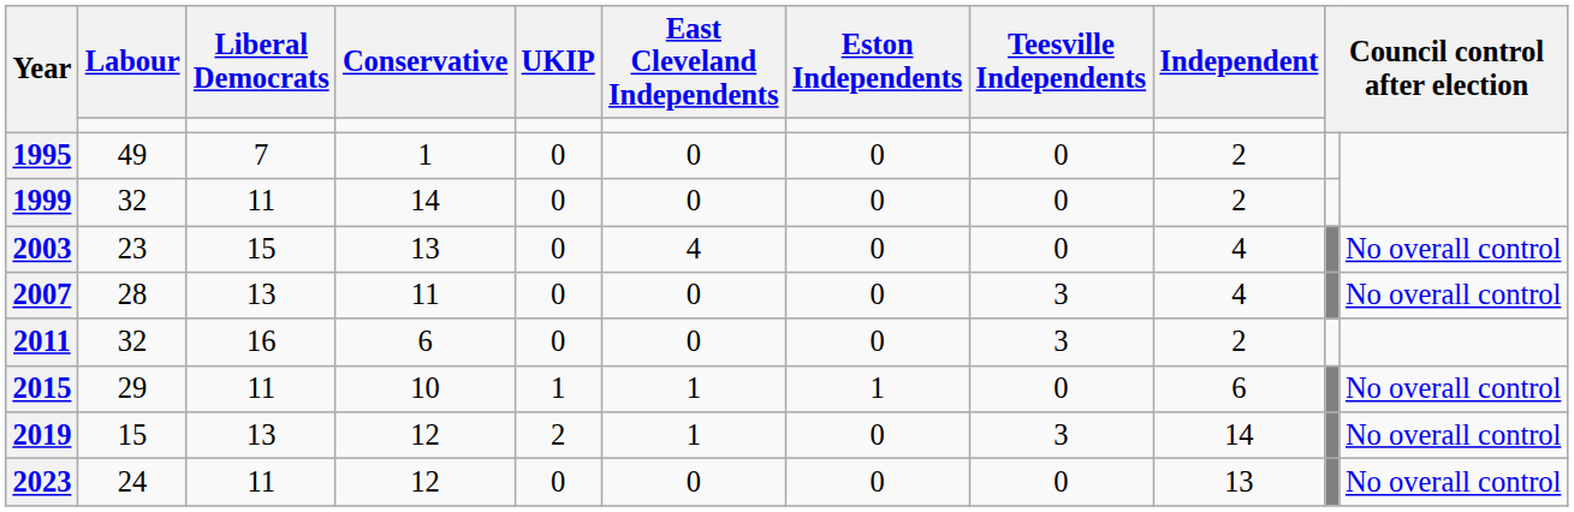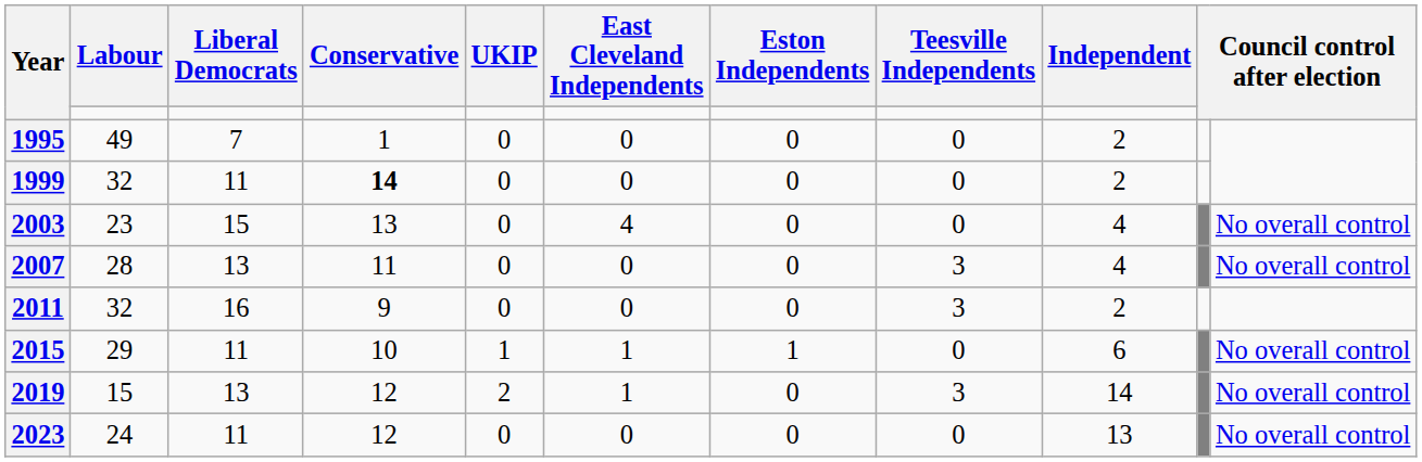1999 | Conservative: normal -> bold
2011 | Conservative: 6 -> 9
